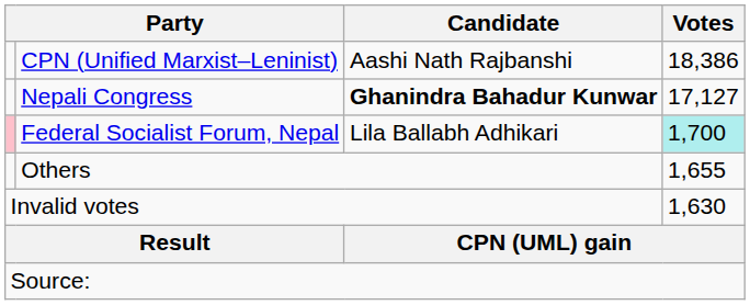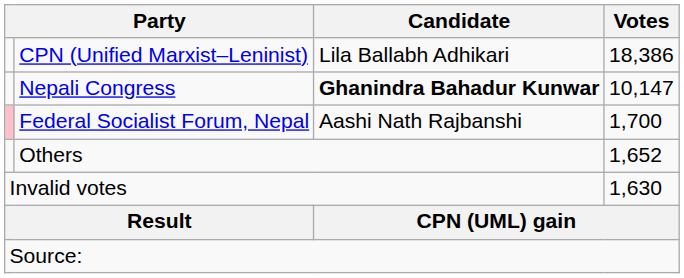CPN (Unified Marxist–Leninist) | Candidate: Aashi Nath Rajbanshi -> Lila Ballabh Adhikari
Nepali Congress | Votes: 17,127 -> 10,147
Federal Socialist Forum, Nepal | Candidate: Lila Ballabh Adhikari -> Aashi Nath Rajbanshi
Federal Socialist Forum, Nepal | Votes: paleturquoise background -> no background
Others | Votes: 1,655 -> 1,652
